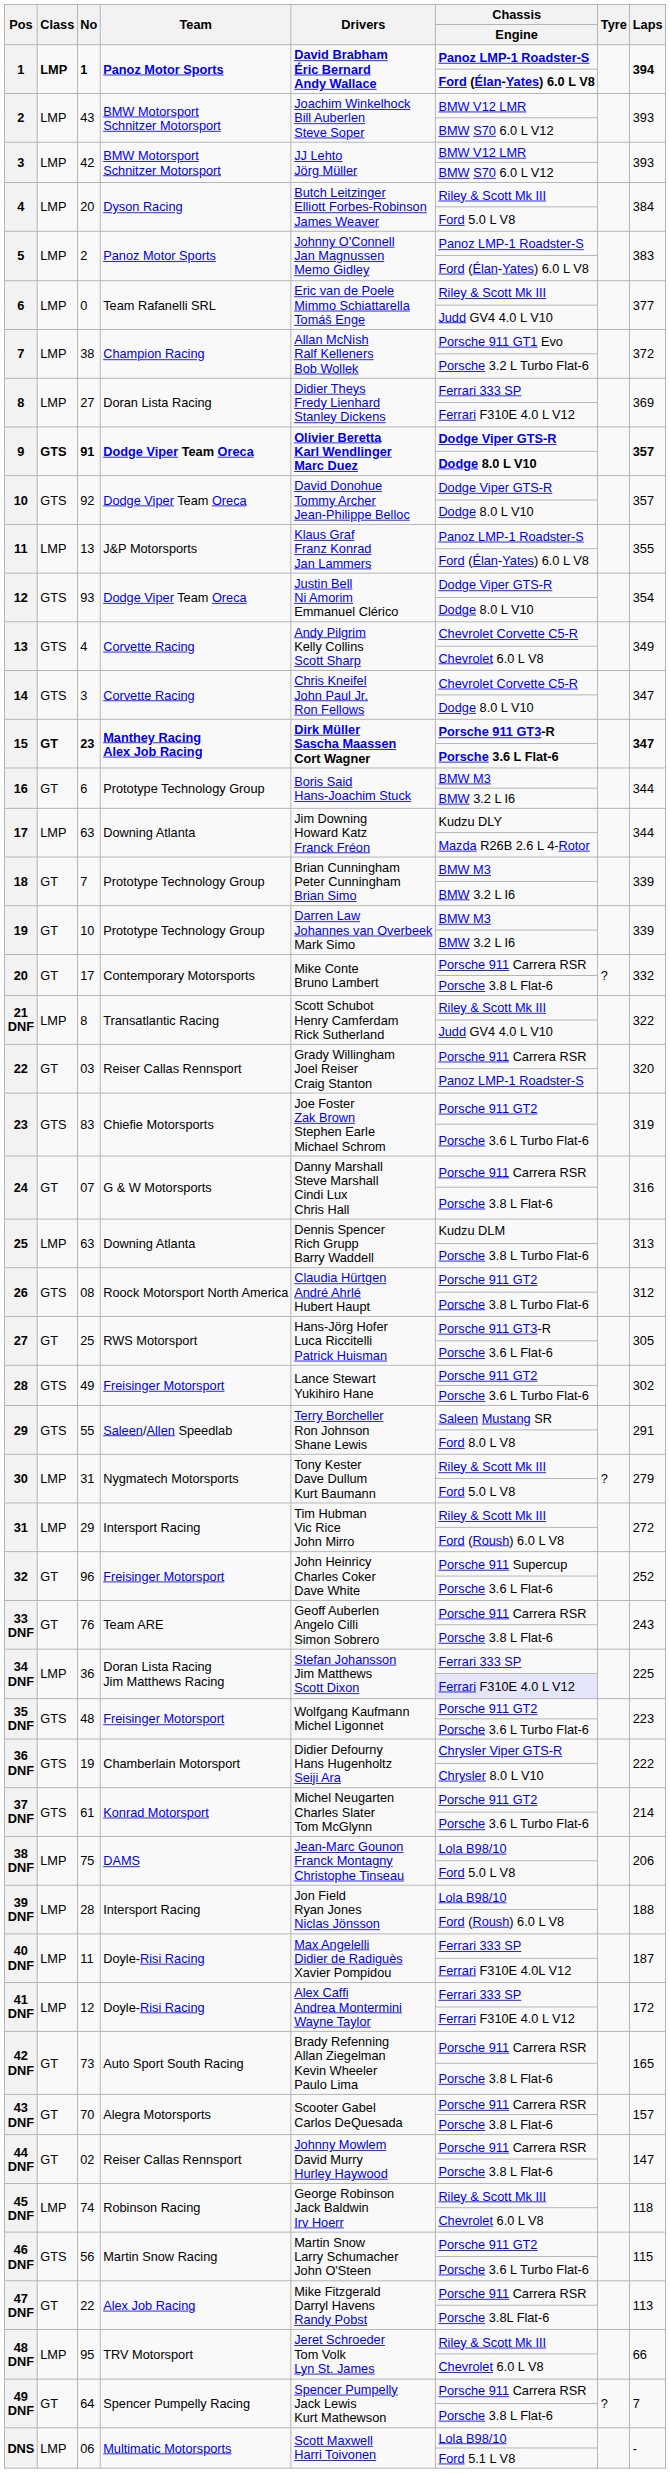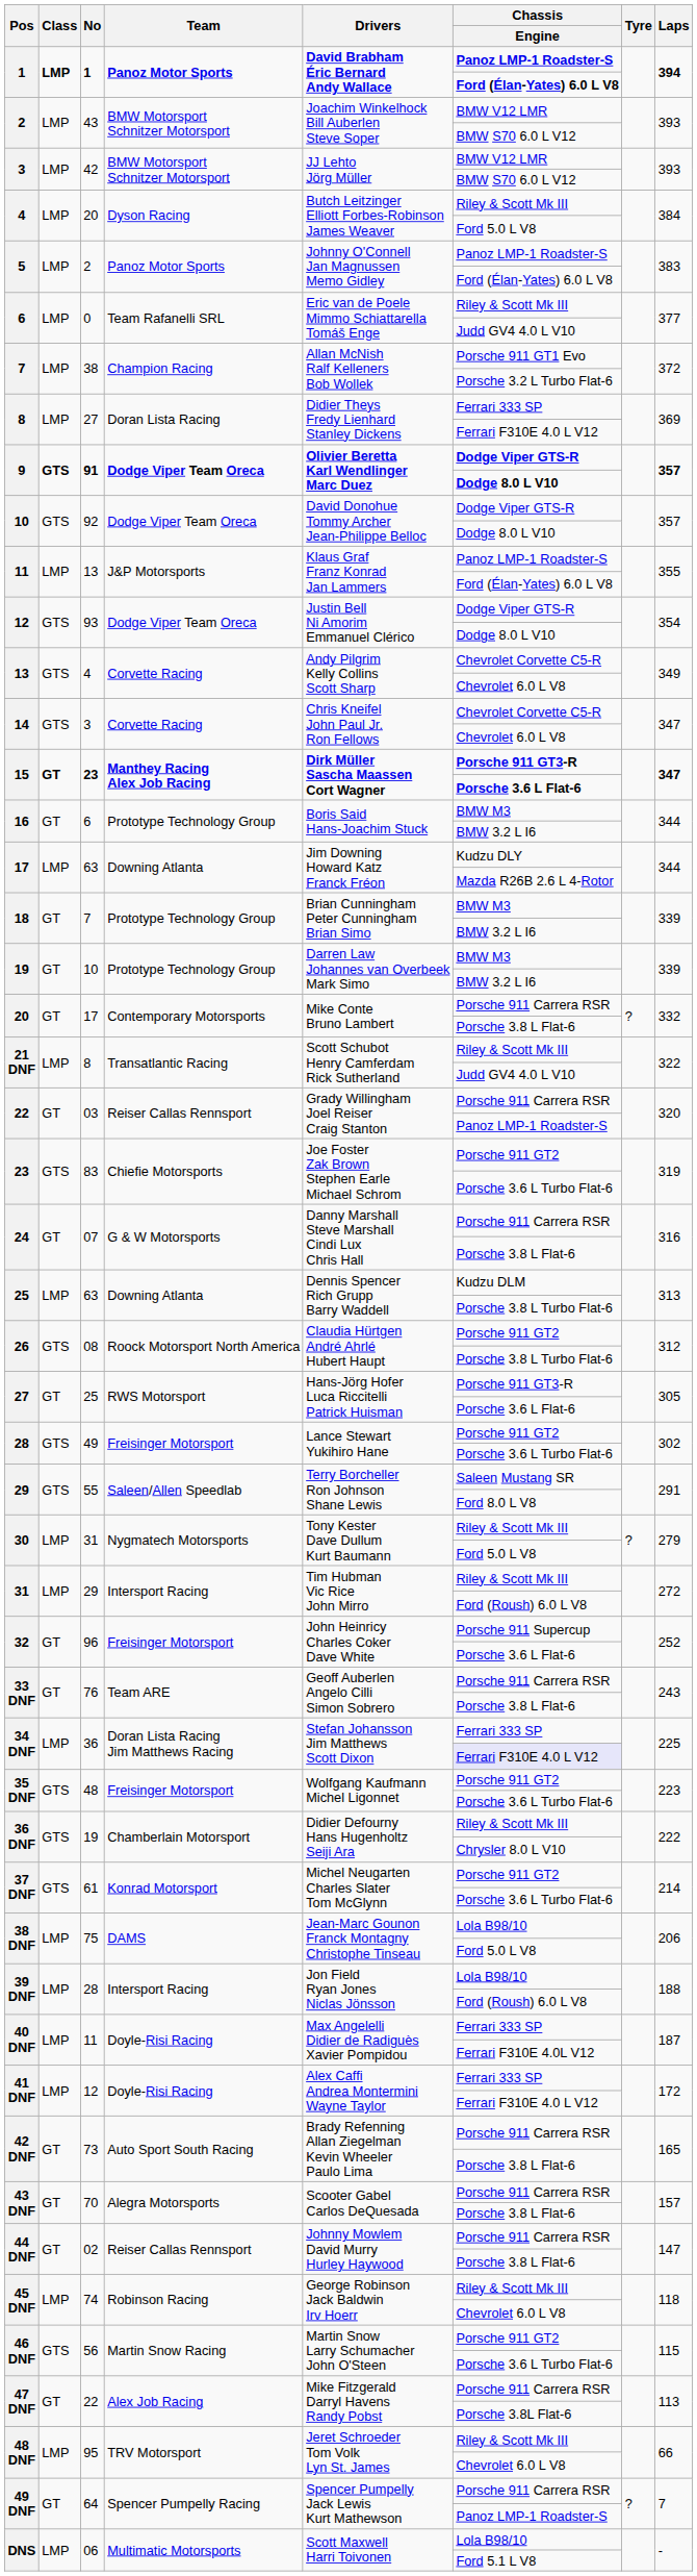row 30 | Chassis / Engine: Dodge 8.0 L V10 -> Chevrolet 6.0 L V8
row 73 | Chassis / Engine: Chrysler Viper GTS-R -> Riley & Scott Mk III
row 100 | Chassis / Engine: Porsche 3.8 L Flat-6 -> Panoz LMP-1 Roadster-S
